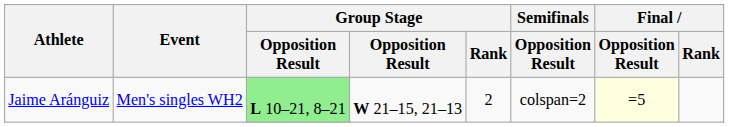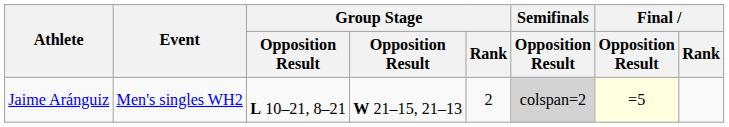Jaime Aránguiz | column 3: lightgreen background -> no background
Jaime Aránguiz | Semifinals / Opposition Result: no background -> lightgrey background
